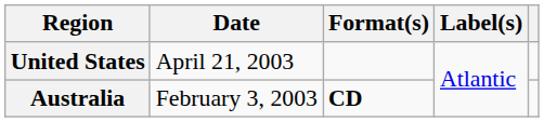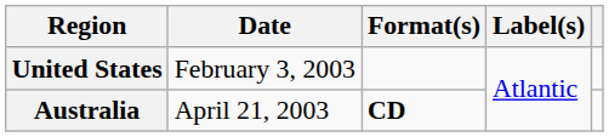United States | Date: April 21, 2003 -> February 3, 2003
Australia | Date: February 3, 2003 -> April 21, 2003
